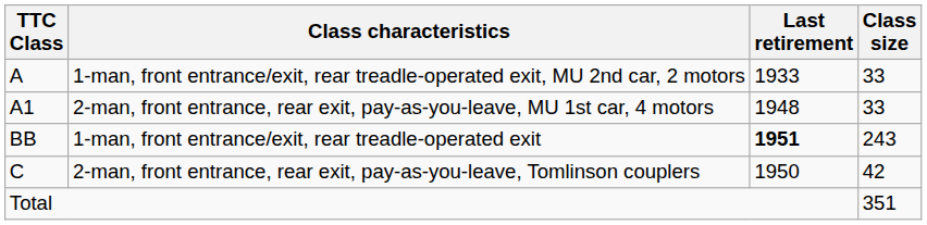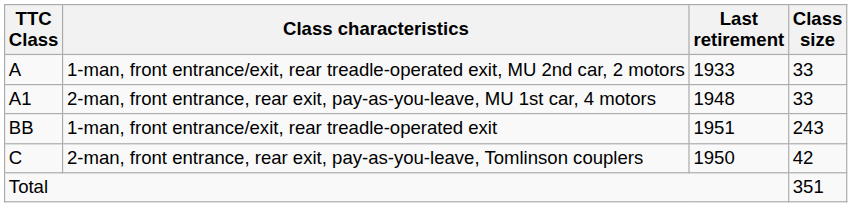1-man, front entrance/exit, rear treadle-operated exit | Last retirement: bold -> normal
